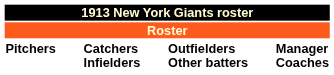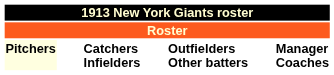Pitchers | column 1: no background -> lightyellow background
